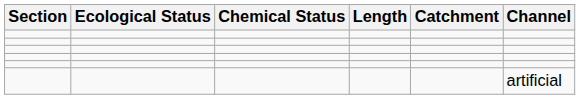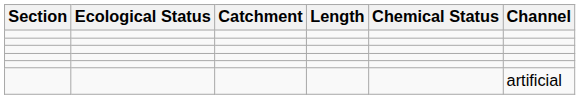columns swapped: Chemical Status <-> Catchment
